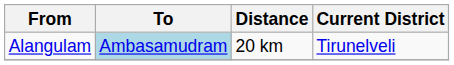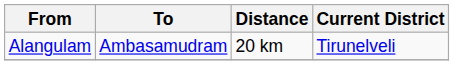Alangulam | To: lightblue background -> no background
